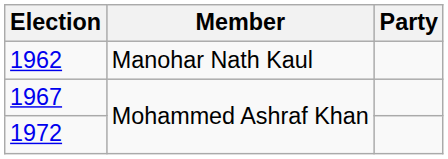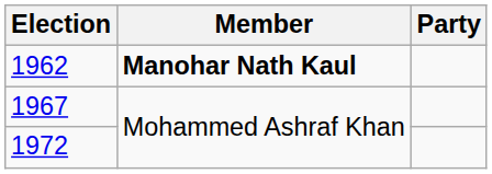1962 | Member: normal -> bold
